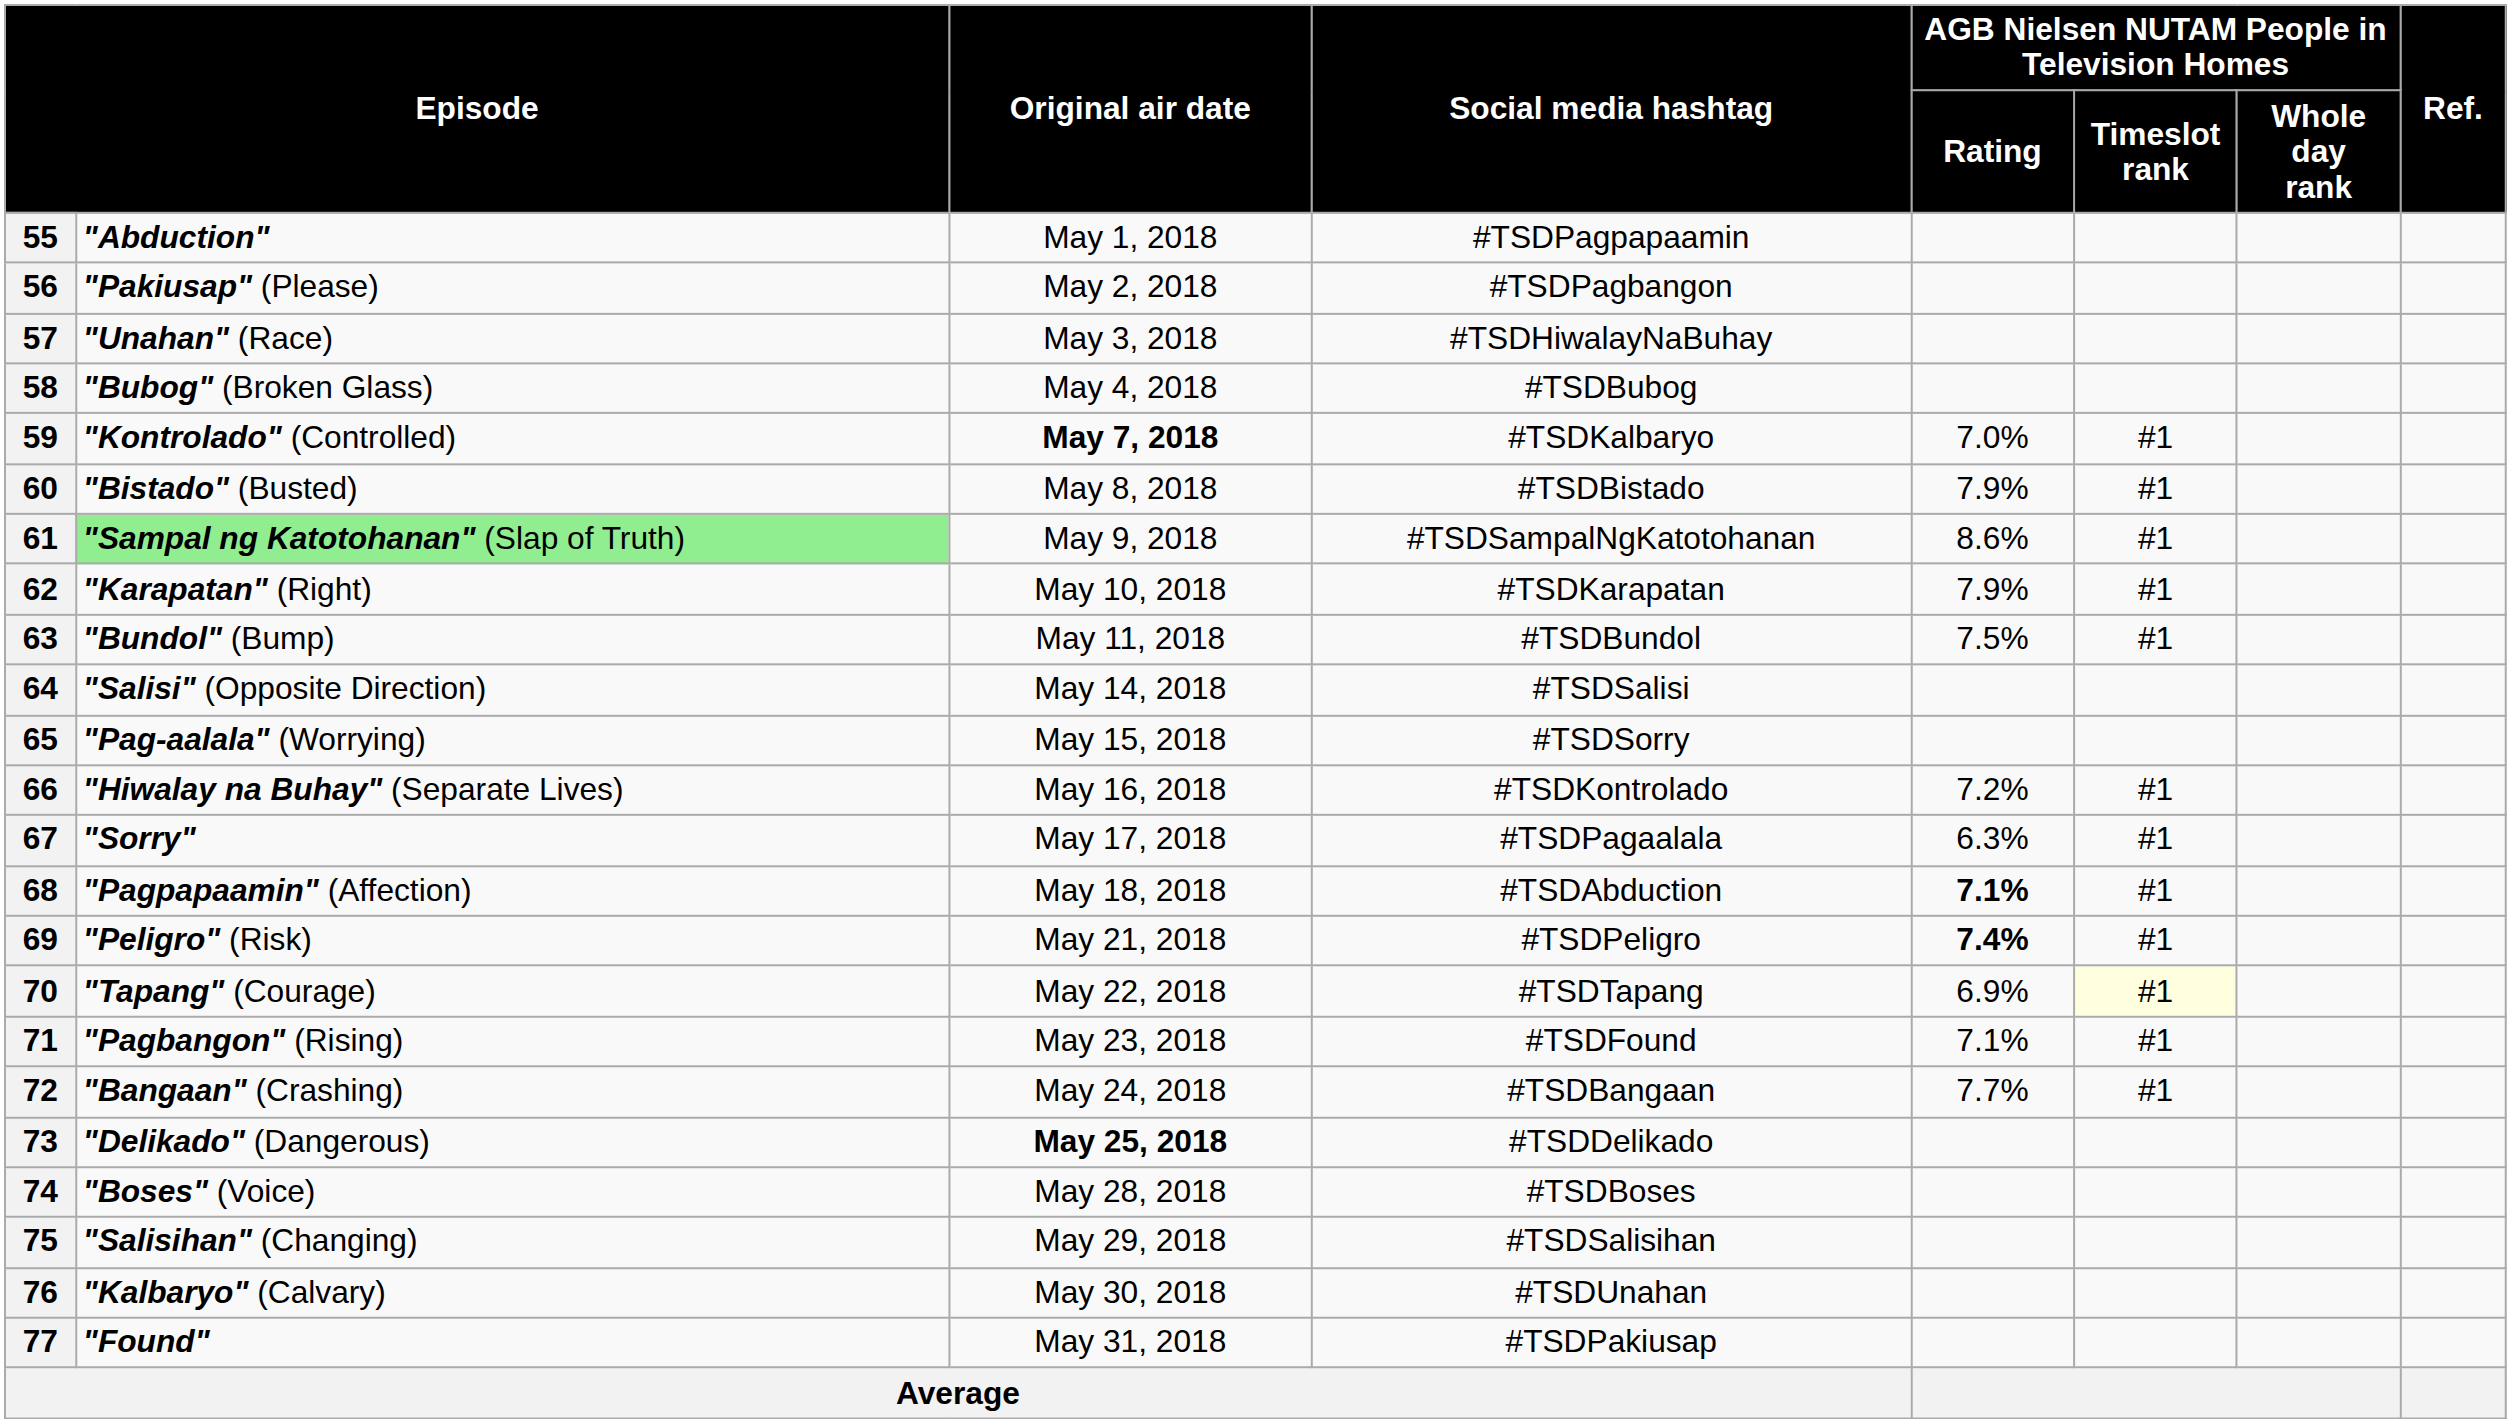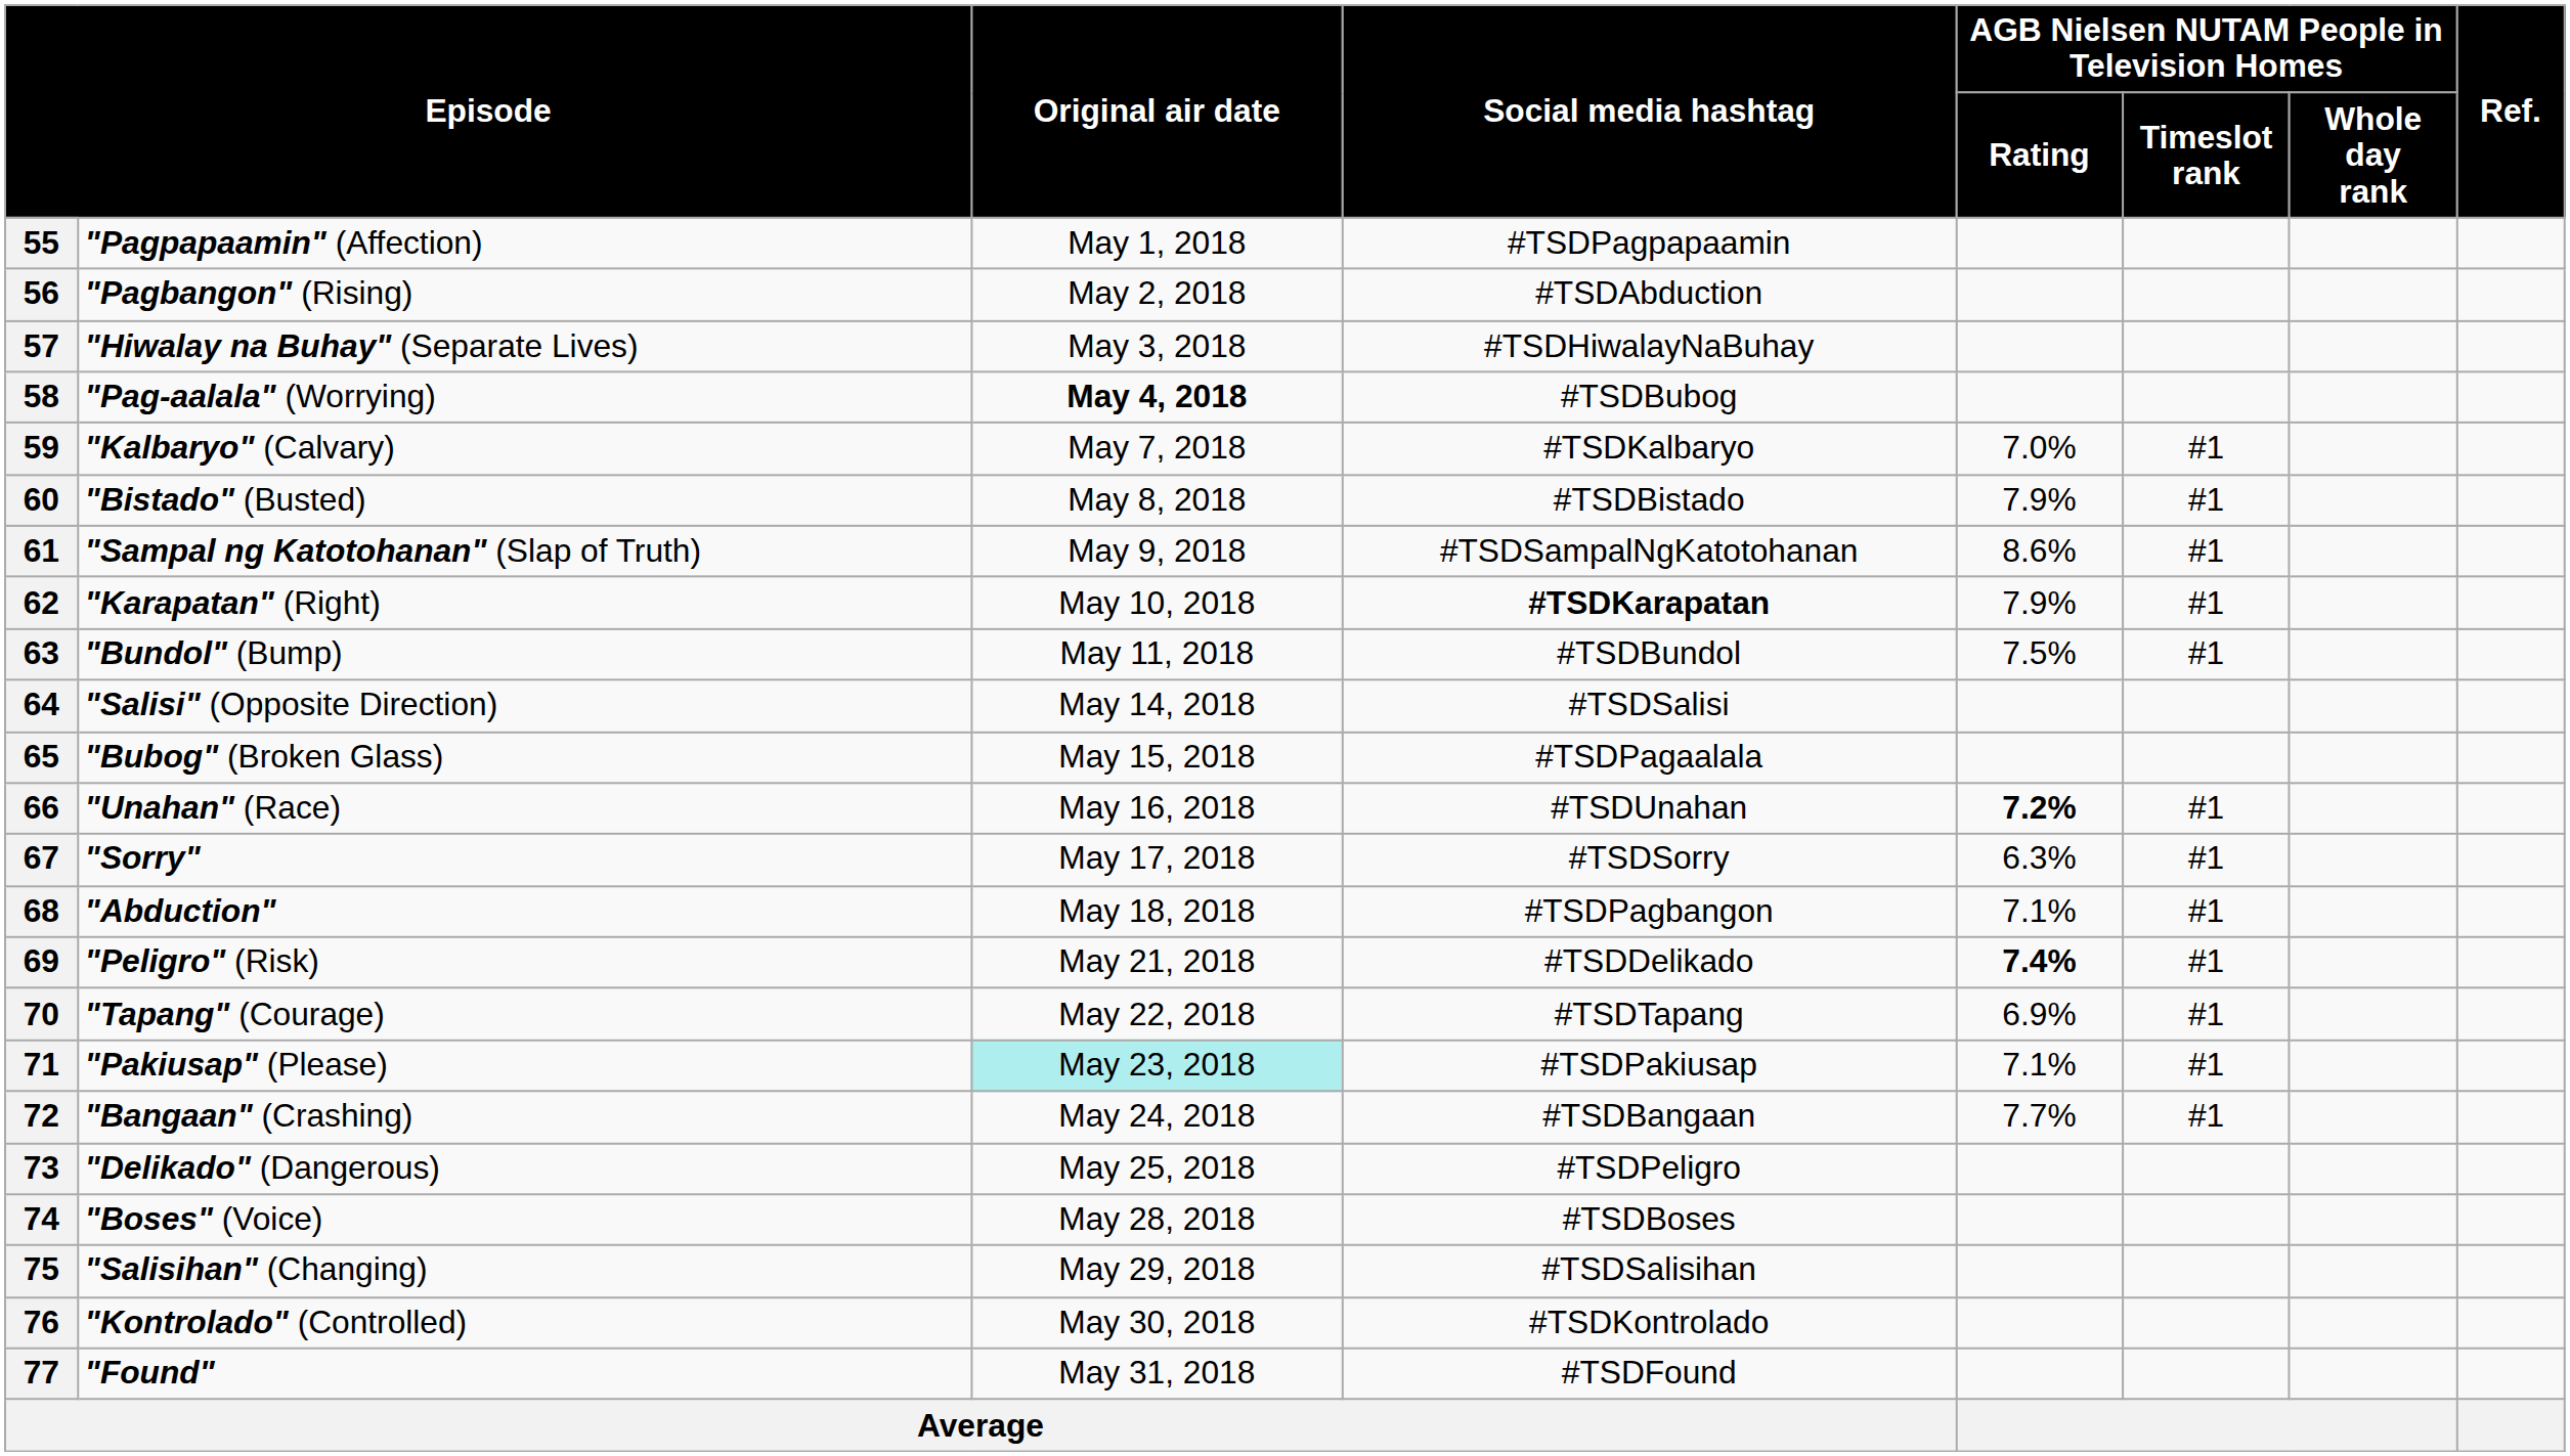55 | column 2: "Abduction" -> "Pagpapaamin" (Affection)
56 | column 2: "Pakiusap" (Please) -> "Pagbangon" (Rising)
56 | Social media hashtag: #TSDPagbangon -> #TSDAbduction
57 | column 2: "Unahan" (Race) -> "Hiwalay na Buhay" (Separate Lives)
58 | column 2: "Bubog" (Broken Glass) -> "Pag-aalala" (Worrying)
58 | Original air date: normal -> bold
59 | column 2: "Kontrolado" (Controlled) -> "Kalbaryo" (Calvary)
59 | Original air date: bold -> normal
61 | column 2: lightgreen background -> no background
62 | Social media hashtag: normal -> bold
65 | column 2: "Pag-aalala" (Worrying) -> "Bubog" (Broken Glass)
65 | Social media hashtag: #TSDSorry -> #TSDPagaalala
66 | column 2: "Hiwalay na Buhay" (Separate Lives) -> "Unahan" (Race)
66 | Social media hashtag: #TSDKontrolado -> #TSDUnahan
66 | AGB Nielsen NUTAM People in Television Homes / Rating: normal -> bold
67 | Social media hashtag: #TSDPagaalala -> #TSDSorry
68 | column 2: "Pagpapaamin" (Affection) -> "Abduction"
68 | Social media hashtag: #TSDAbduction -> #TSDPagbangon
68 | AGB Nielsen NUTAM People in Television Homes / Rating: bold -> normal
69 | Social media hashtag: #TSDPeligro -> #TSDDelikado
70 | AGB Nielsen NUTAM People in Television Homes / Timeslot rank: lightyellow background -> no background
71 | column 2: "Pagbangon" (Rising) -> "Pakiusap" (Please)
71 | Original air date: no background -> paleturquoise background
71 | Social media hashtag: #TSDFound -> #TSDPakiusap
73 | Original air date: bold -> normal
73 | Social media hashtag: #TSDDelikado -> #TSDPeligro
76 | column 2: "Kalbaryo" (Calvary) -> "Kontrolado" (Controlled)
76 | Social media hashtag: #TSDUnahan -> #TSDKontrolado
77 | Social media hashtag: #TSDPakiusap -> #TSDFound
